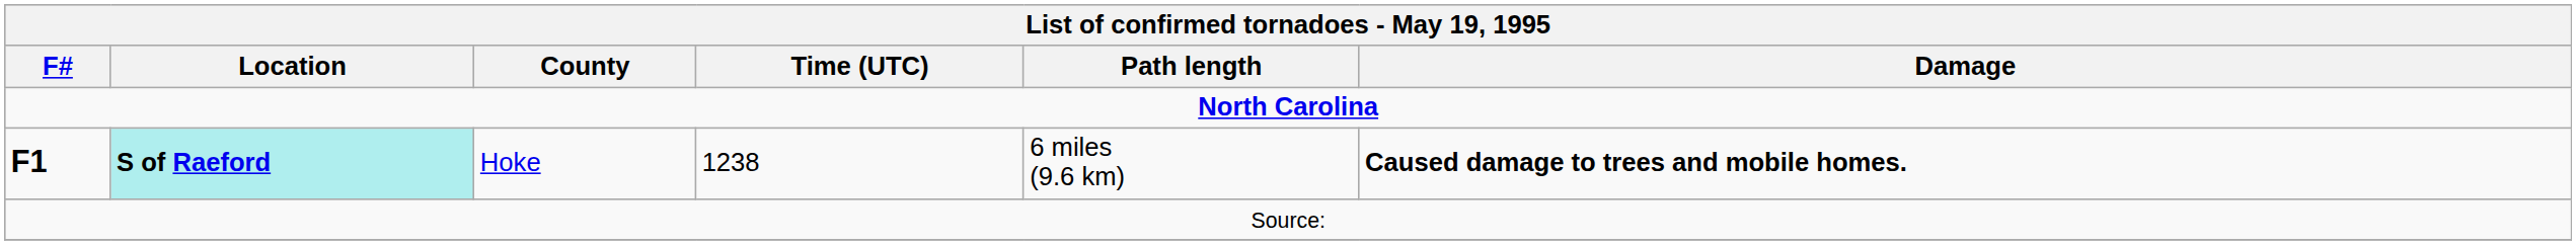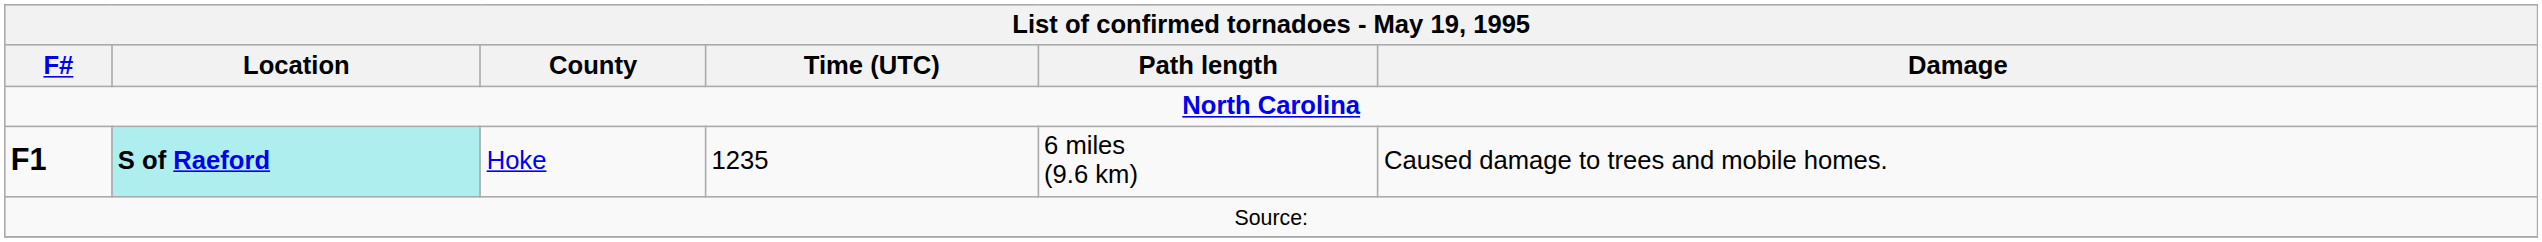F1 | List of confirmed tornadoes - May 19, 1995 / Time (UTC): 1238 -> 1235
F1 | List of confirmed tornadoes - May 19, 1995 / Damage: bold -> normal
